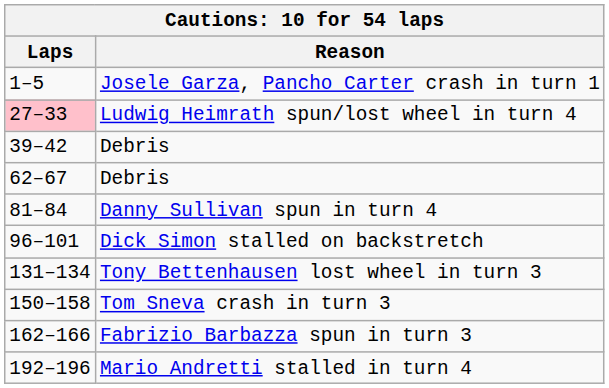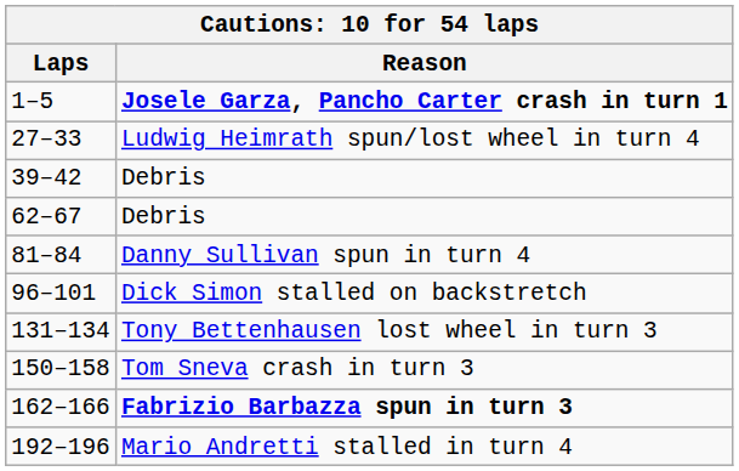row 3 | Reason: normal -> bold
row 4 | Laps: pink background -> no background
row 11 | Reason: normal -> bold
